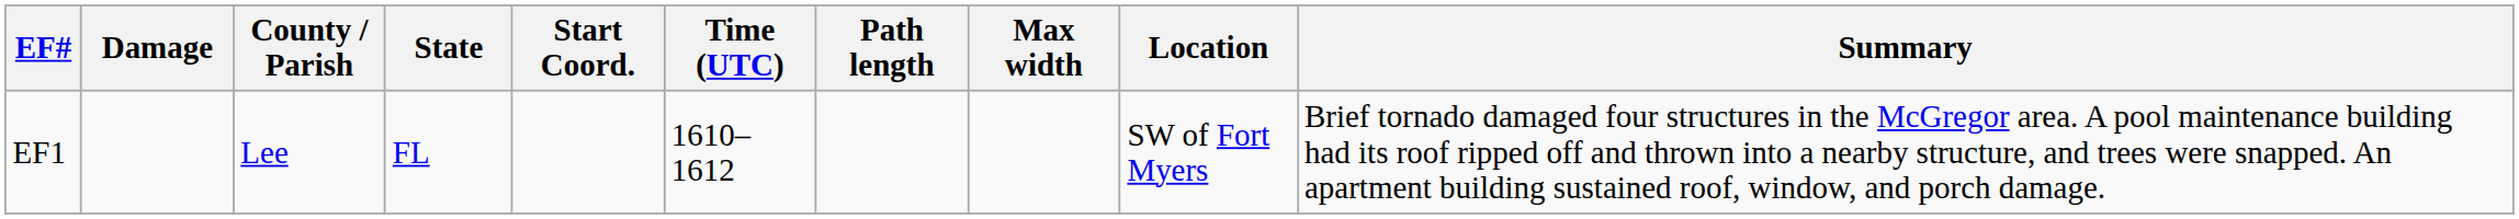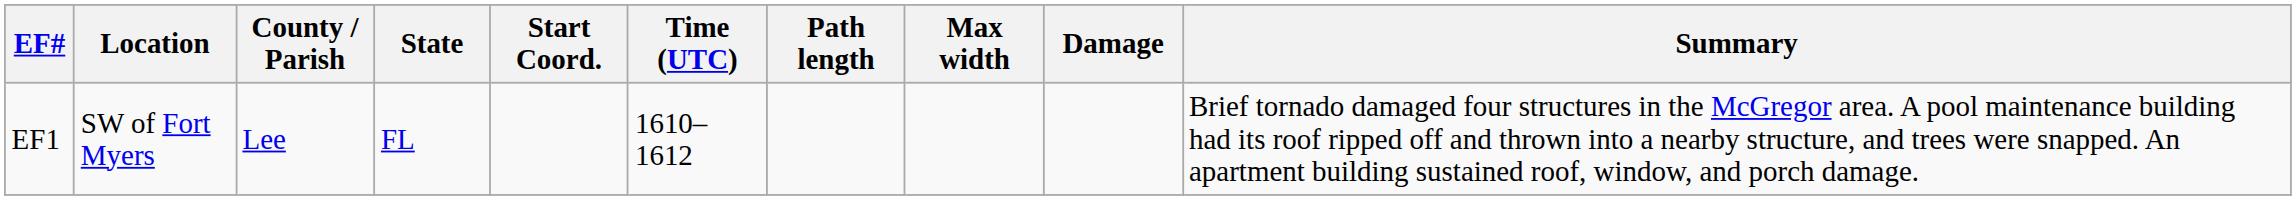columns swapped: Location <-> Damage
